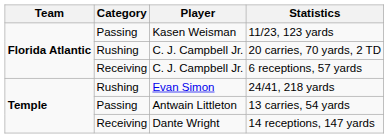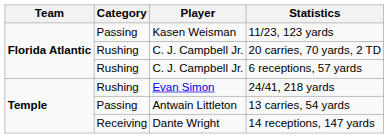6 receptions, 57 yards | Category: Receiving -> Rushing
